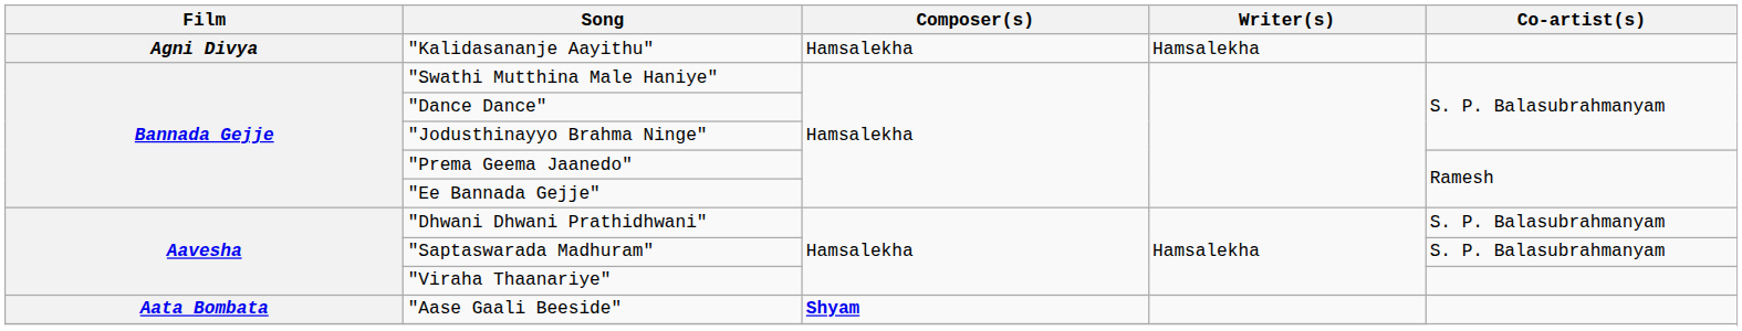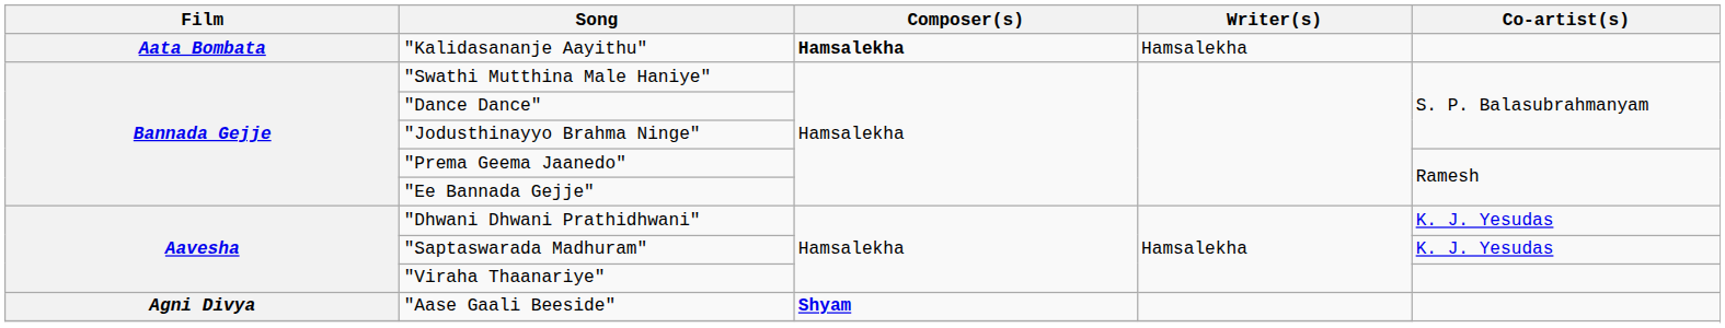"Kalidasananje Aayithu" | Film: Agni Divya -> Aata Bombata
"Kalidasananje Aayithu" | Composer(s): normal -> bold
"Dhwani Dhwani Prathidhwani" | Co-artist(s): S. P. Balasubrahmanyam -> K. J. Yesudas
"Saptaswarada Madhuram" | Co-artist(s): S. P. Balasubrahmanyam -> K. J. Yesudas
"Aase Gaali Beeside" | Film: Aata Bombata -> Agni Divya
